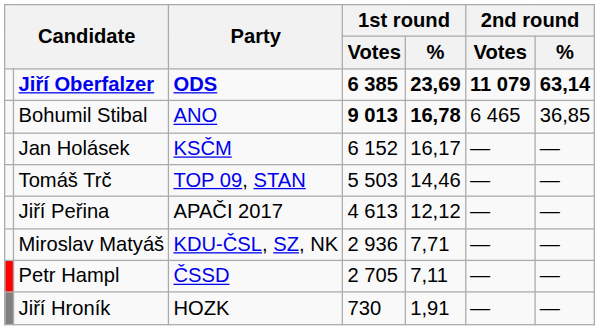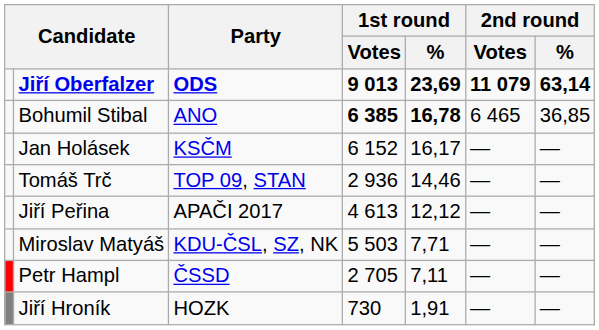Jiří Oberfalzer | 1st round / Votes: 6 385 -> 9 013
Bohumil Stibal | 1st round / Votes: 9 013 -> 6 385
Tomáš Trč | 1st round / Votes: 5 503 -> 2 936
Miroslav Matyáš | 1st round / Votes: 2 936 -> 5 503
